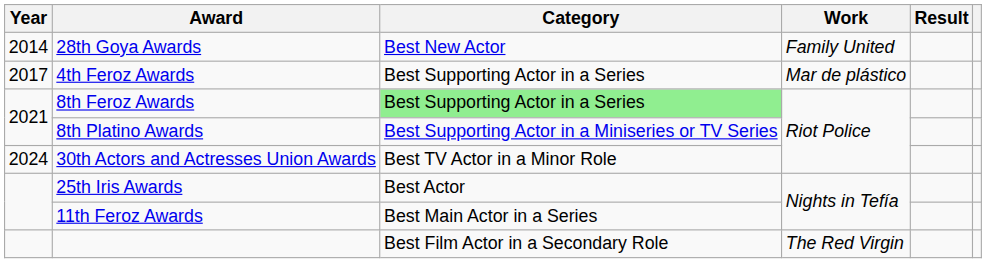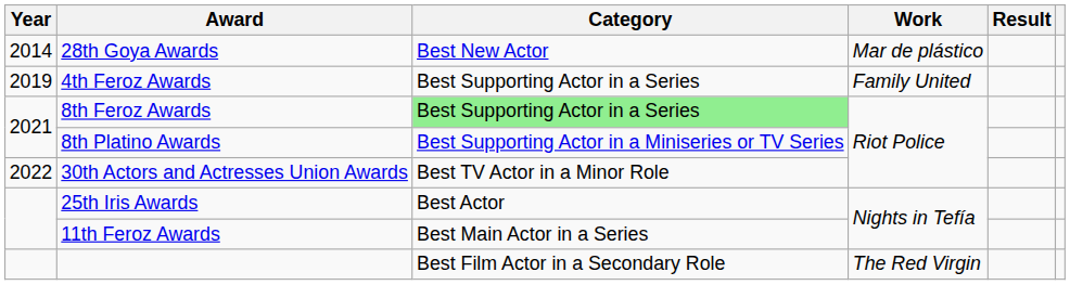28th Goya Awards | Work: Family United -> Mar de plástico
4th Feroz Awards | Year: 2017 -> 2019
4th Feroz Awards | Work: Mar de plástico -> Family United
30th Actors and Actresses Union Awards | Year: 2024 -> 2022
